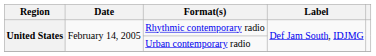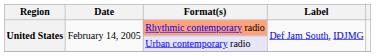Rhythmic contemporary radio | Format(s): no background -> lightsalmon background
Urban contemporary radio | Format(s): no background -> lavender background
